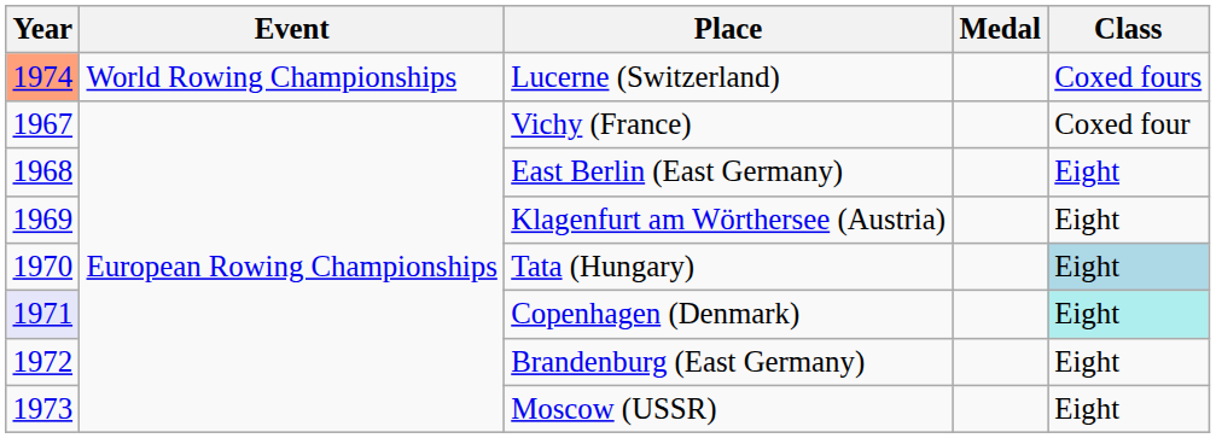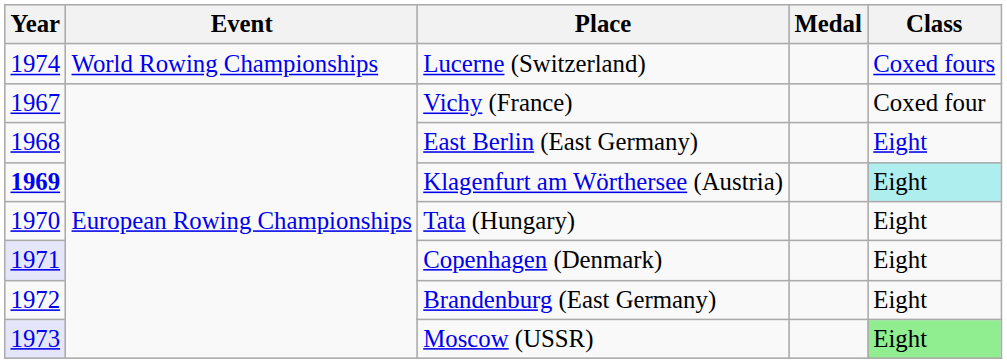Lucerne (Switzerland) | Year: lightsalmon background -> no background
Klagenfurt am Wörthersee (Austria) | Year: normal -> bold
Klagenfurt am Wörthersee (Austria) | Class: no background -> paleturquoise background
Tata (Hungary) | Class: lightblue background -> no background
Copenhagen (Denmark) | Class: paleturquoise background -> no background
Moscow (USSR) | Year: no background -> lavender background
Moscow (USSR) | Class: no background -> lightgreen background
